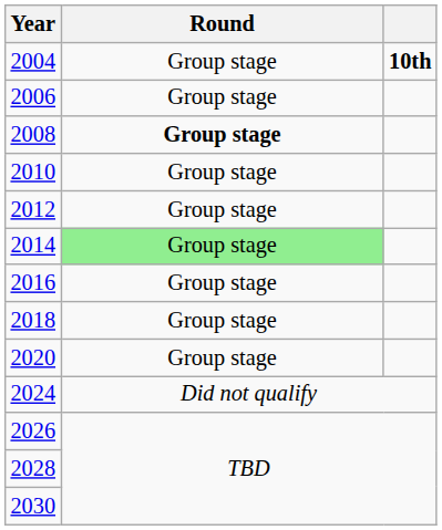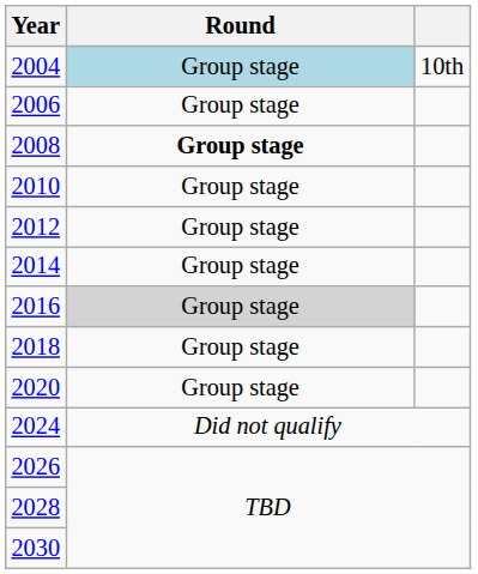2004 | Round: no background -> lightblue background
2004 | column 3: bold -> normal
2014 | Round: lightgreen background -> no background
2016 | Round: no background -> lightgrey background
